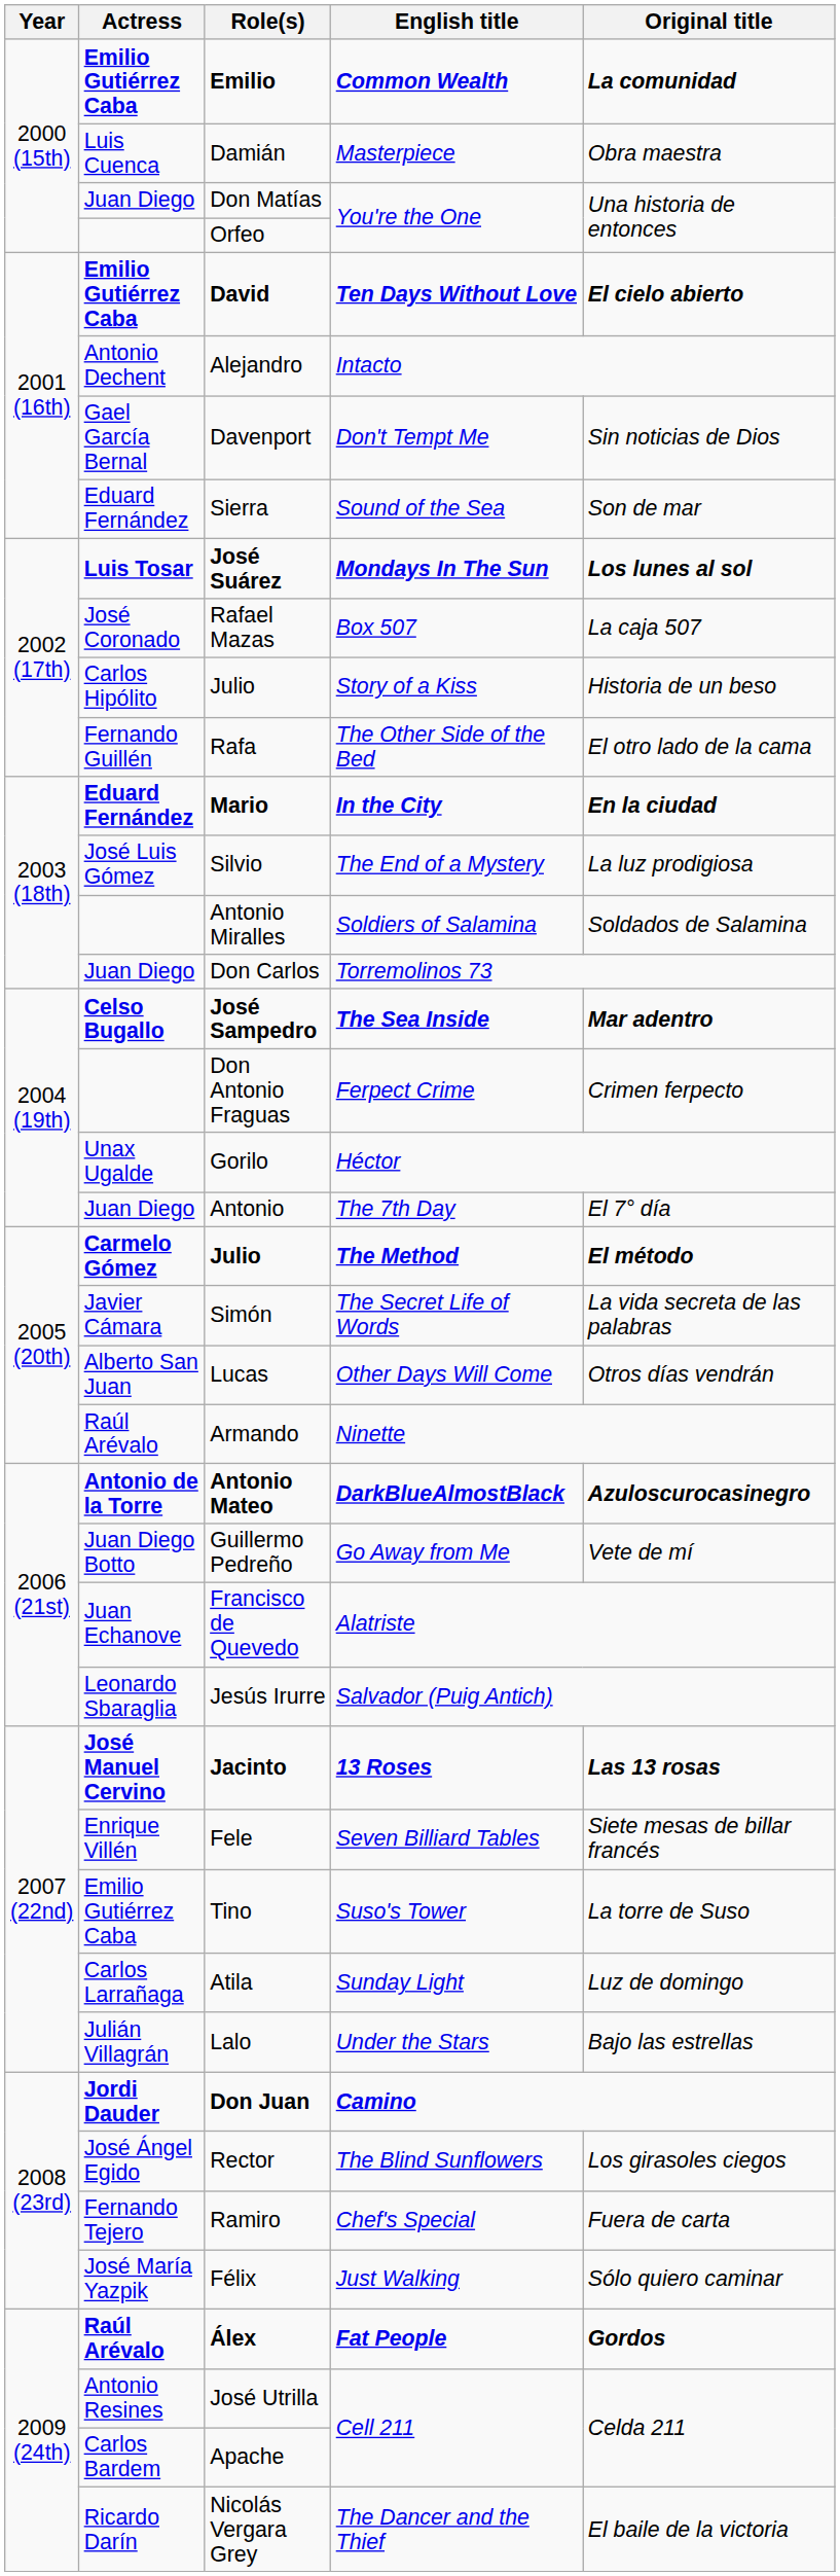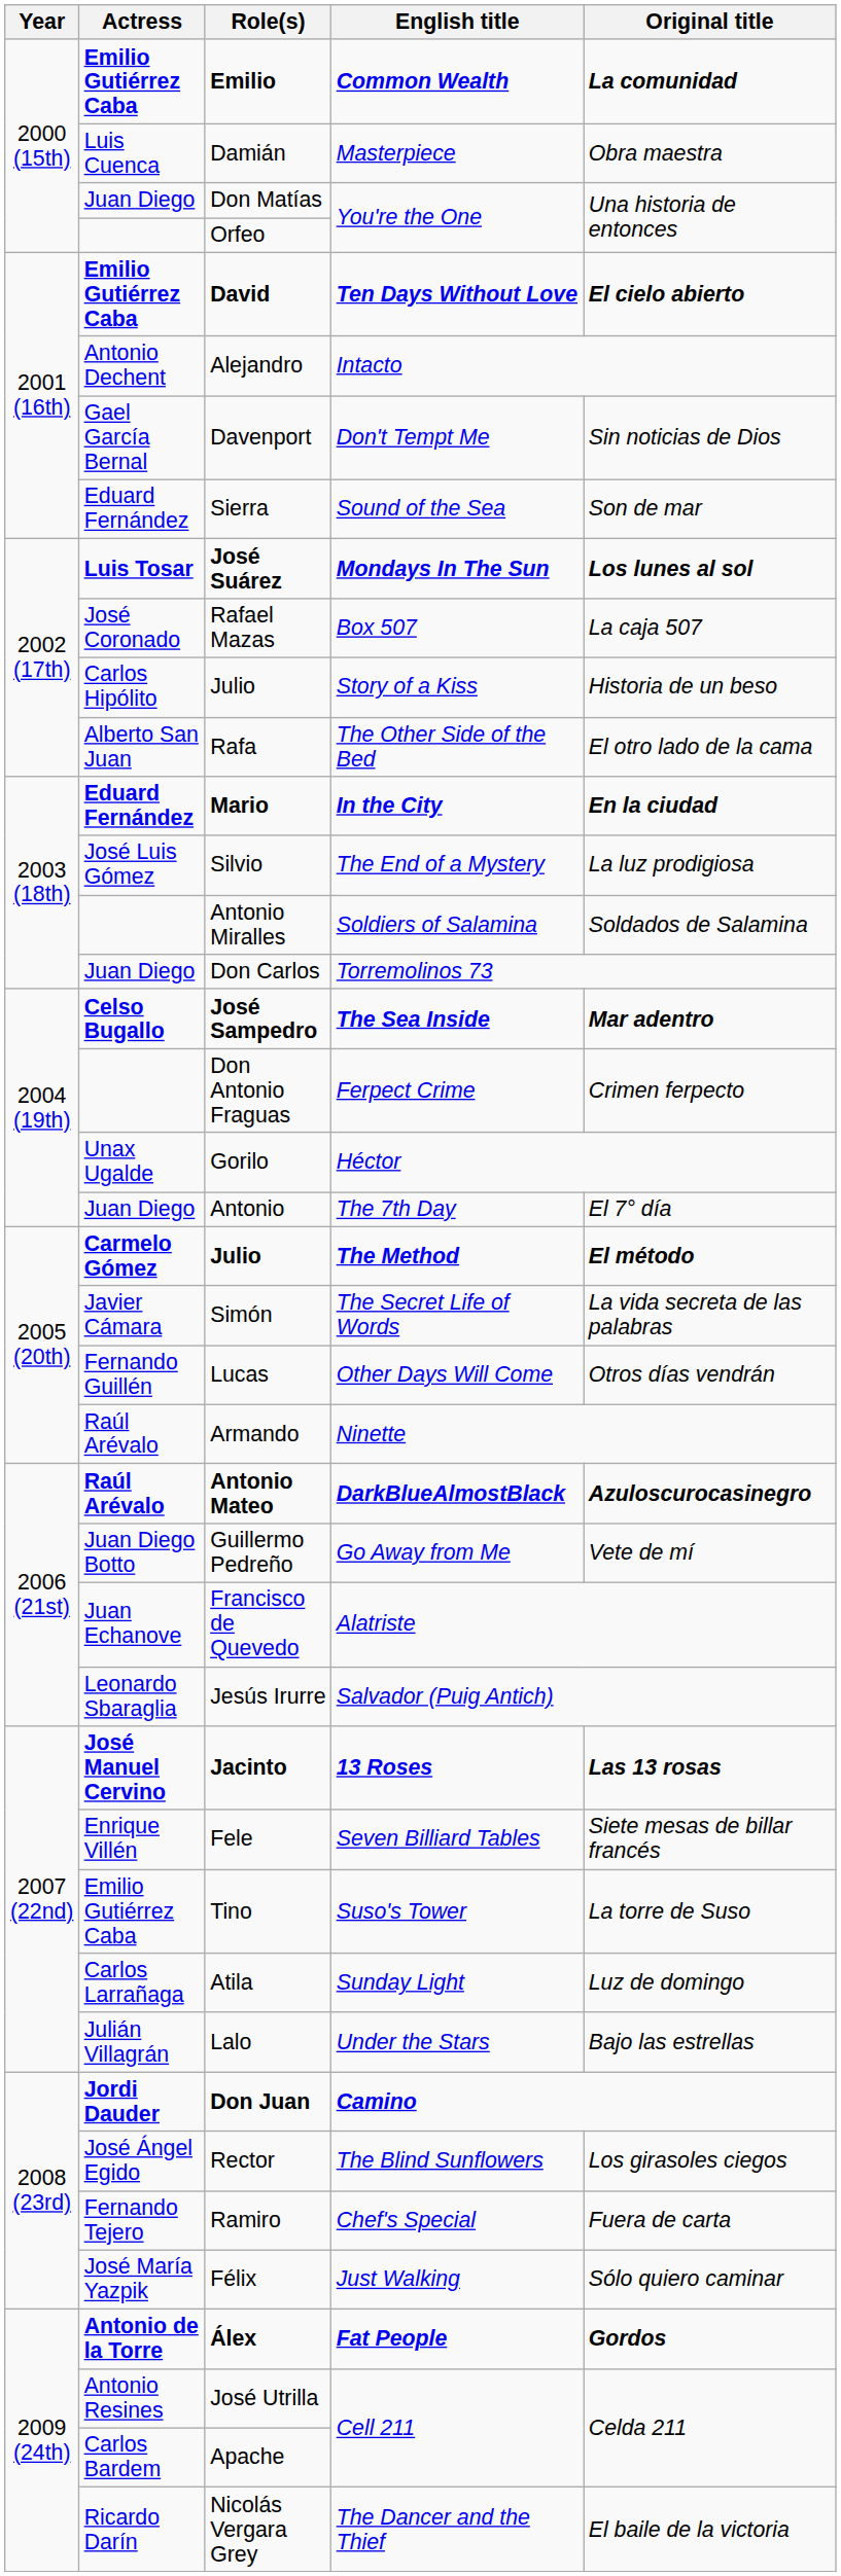Rafa | Actress: Fernando Guillén -> Alberto San Juan
Lucas | Actress: Alberto San Juan -> Fernando Guillén
Antonio Mateo | Actress: Antonio de la Torre -> Raúl Arévalo
Álex | Actress: Raúl Arévalo -> Antonio de la Torre
